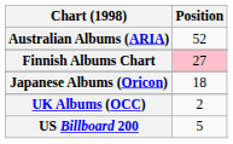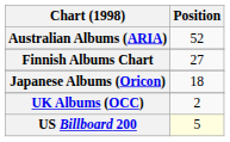Finnish Albums Chart | Position: pink background -> no background
US Billboard 200 | Position: no background -> lightyellow background
